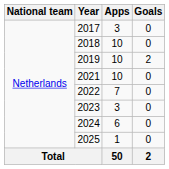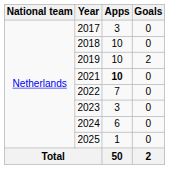2021 | Apps: normal -> bold
